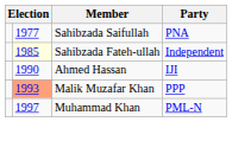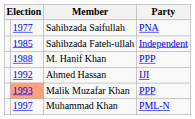Sahibzada Fateh-ullah | column 2: lightyellow background -> no background
+ row: 1988 | M. Hanif Khan | PPP
Ahmed Hassan | column 2: 1990 -> 1992
